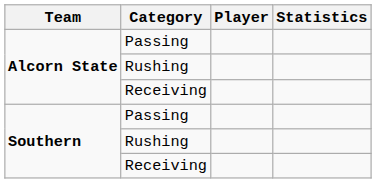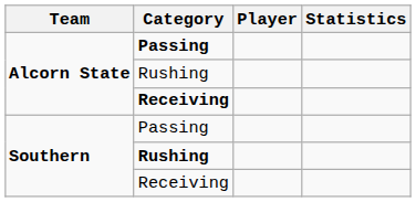Alcorn State / Passing | Category: normal -> bold
Alcorn State / Receiving | Category: normal -> bold
Southern / Rushing | Category: normal -> bold
